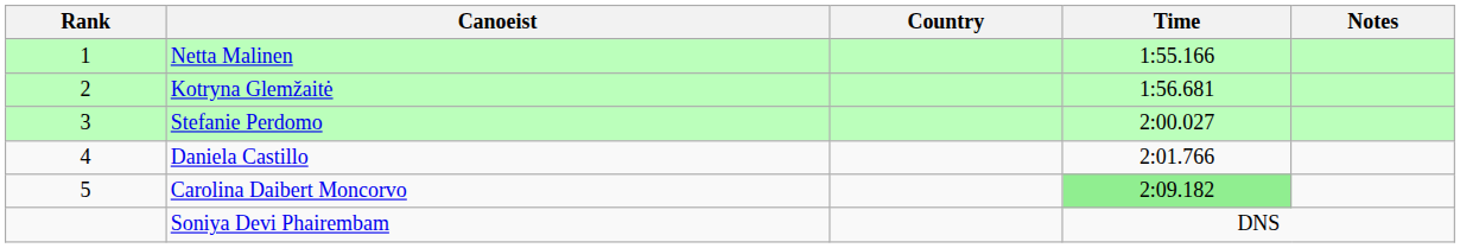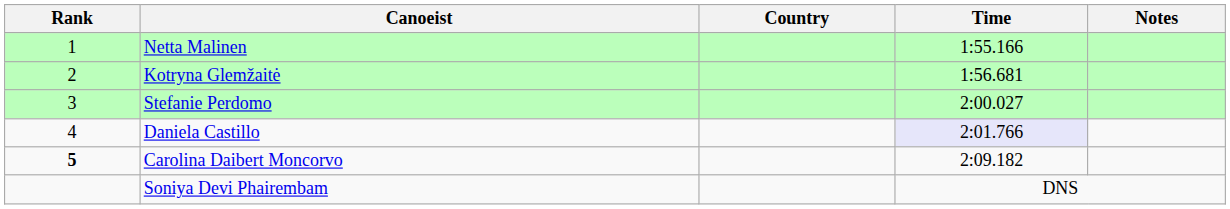Daniela Castillo | Time: no background -> lavender background
Carolina Daibert Moncorvo | Rank: normal -> bold
Carolina Daibert Moncorvo | Time: lightgreen background -> no background
